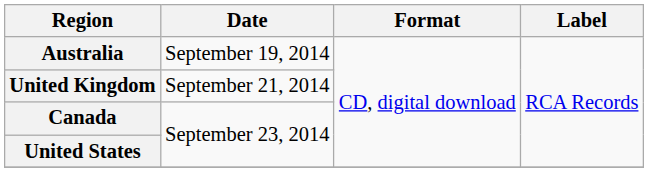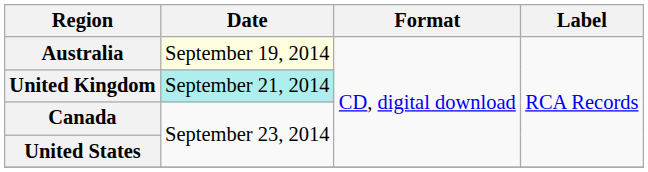Australia | Date: no background -> lightyellow background
United Kingdom | Date: no background -> paleturquoise background
